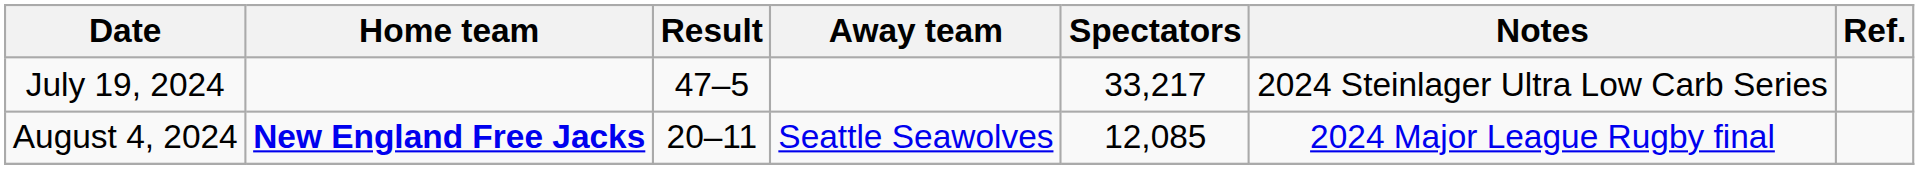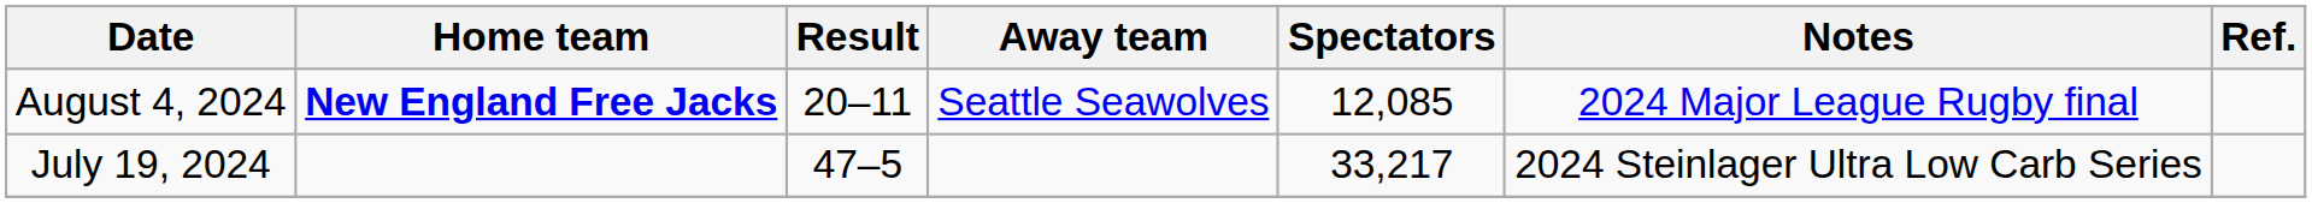rows swapped: July 19, 2024 <-> August 4, 2024
